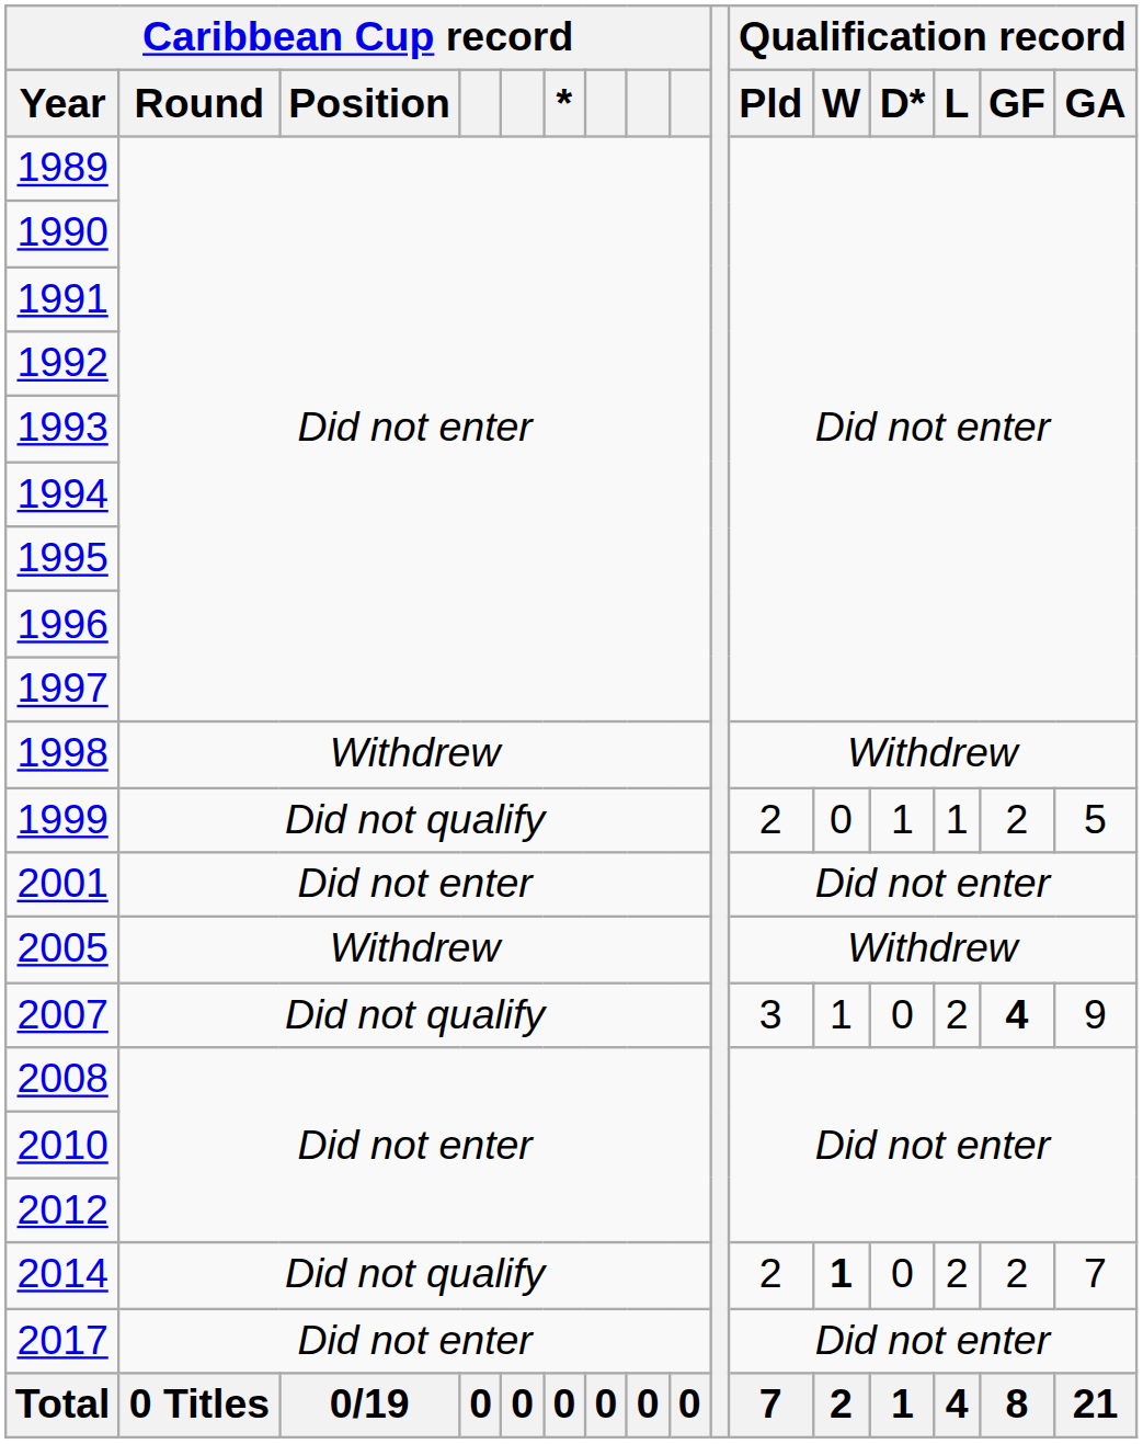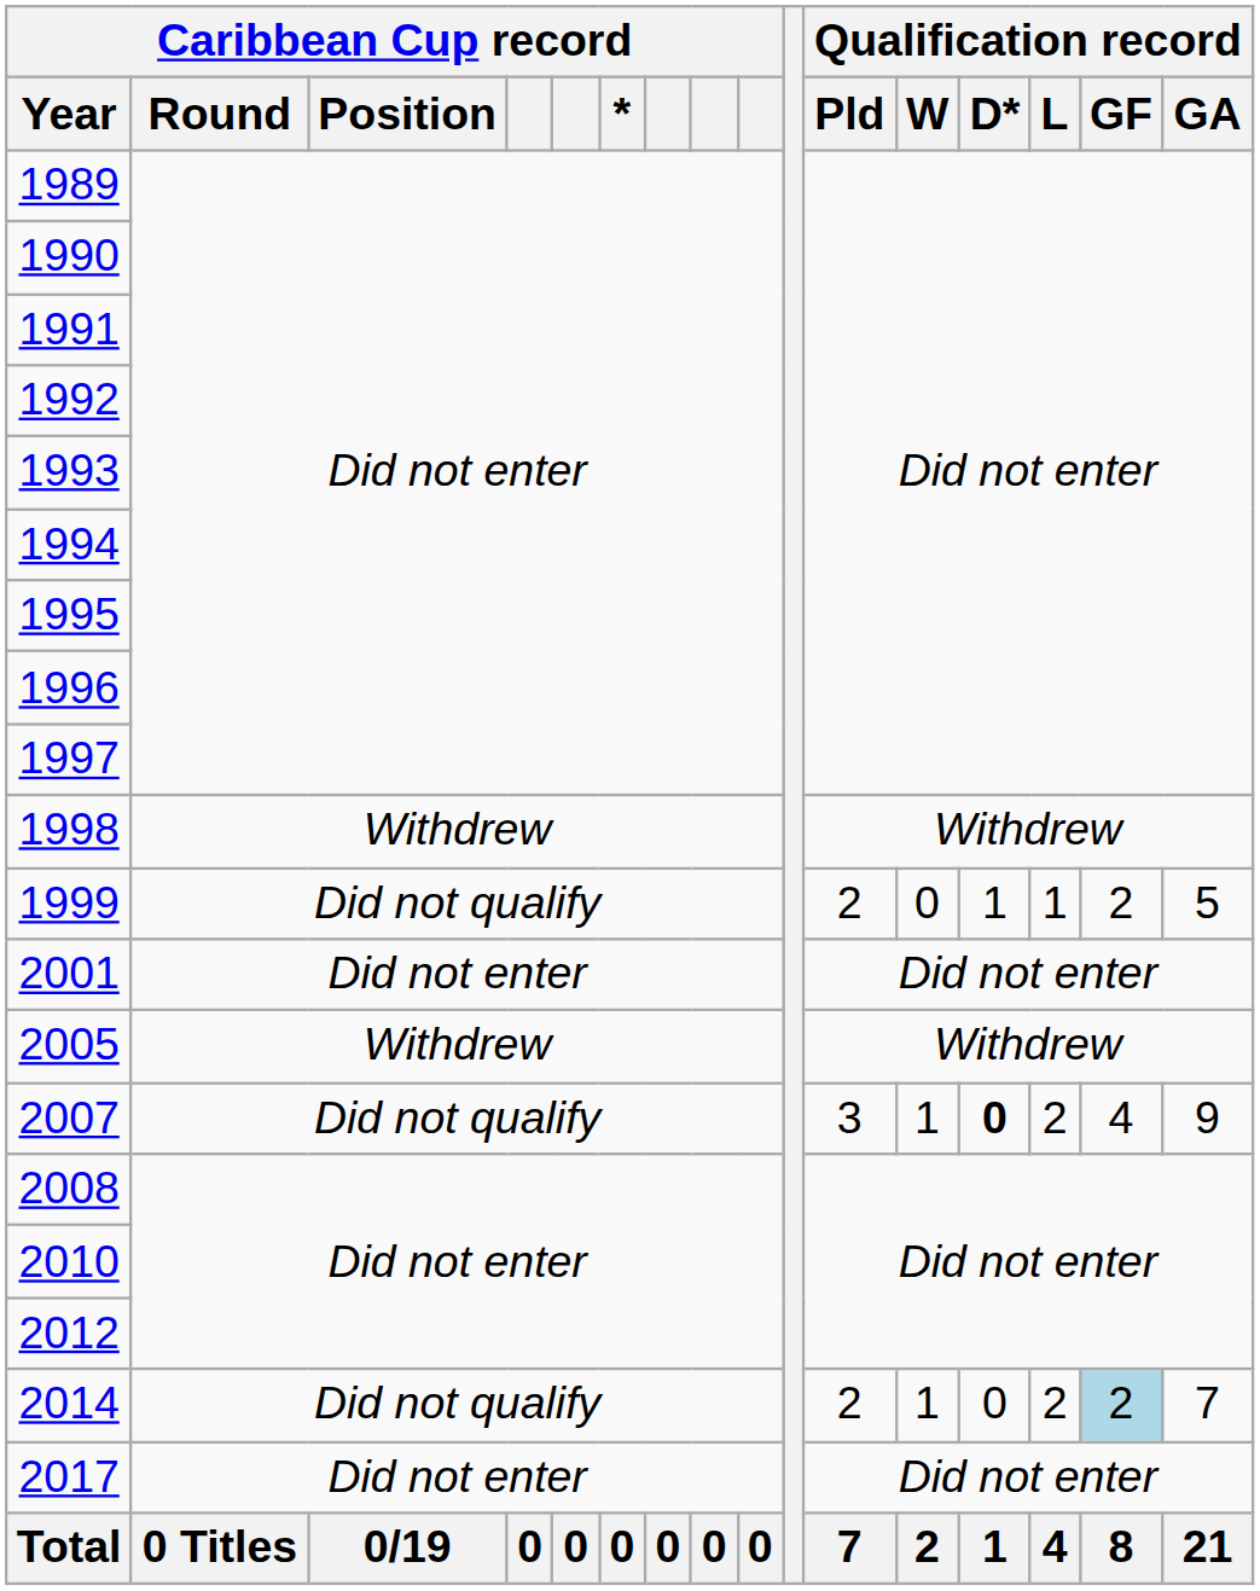2007 | Qualification record / D*: normal -> bold
2007 | Qualification record / GF: bold -> normal
2014 | Qualification record / W: bold -> normal
2014 | Qualification record / GF: no background -> lightblue background
